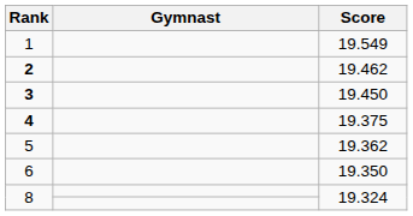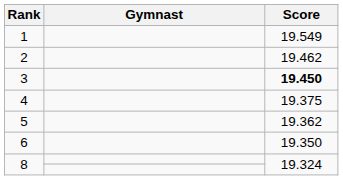2 | Rank: bold -> normal
3 | Rank: bold -> normal
3 | Score: normal -> bold
4 | Rank: bold -> normal
